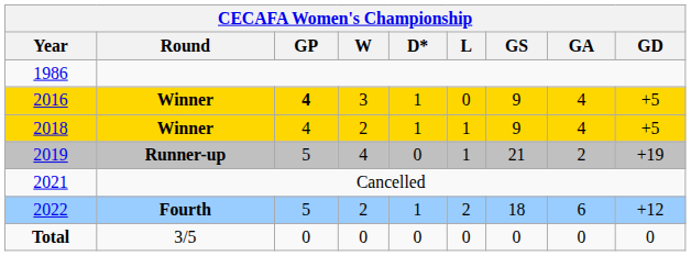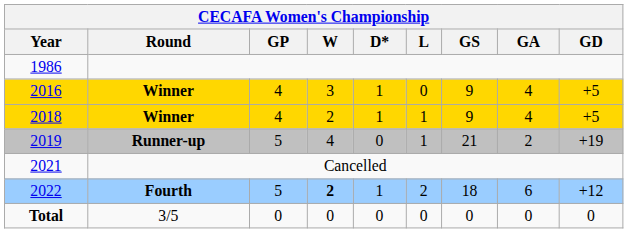2016 | GP: bold -> normal
2022 | W: normal -> bold
